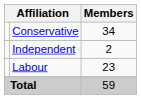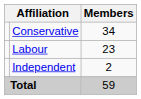rows swapped: Labour <-> Independent
